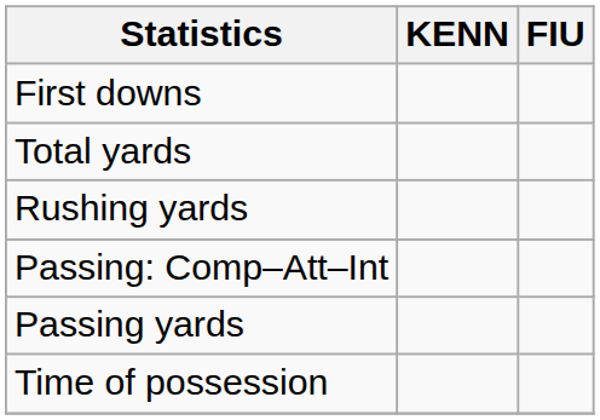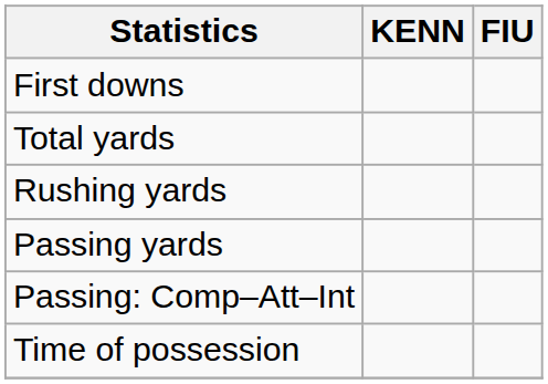rows swapped: Passing yards <-> Passing: Comp–Att–Int
